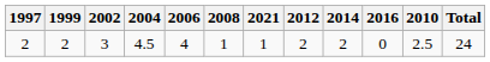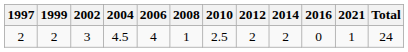columns swapped: 2010 <-> 2021
